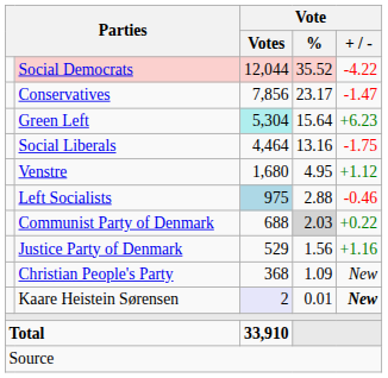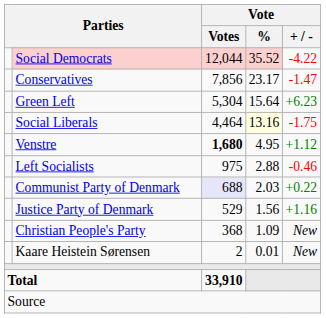Green Left | Vote / Votes: paleturquoise background -> no background
Social Liberals | Vote / %: no background -> lightyellow background
Venstre | Vote / Votes: normal -> bold
Left Socialists | Vote / Votes: lightblue background -> no background
Communist Party of Denmark | Vote / Votes: no background -> lavender background
Communist Party of Denmark | Vote / %: lightgrey background -> no background
Kaare Heistein Sørensen | Vote / Votes: lavender background -> no background
Kaare Heistein Sørensen | Vote / + / -: bold -> normal
